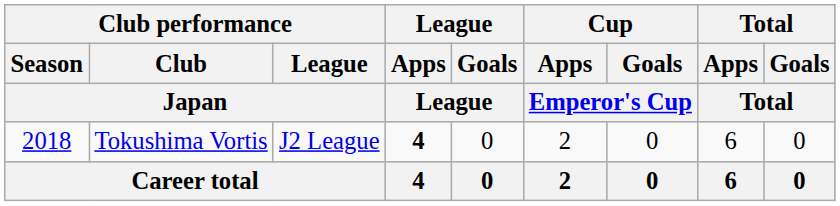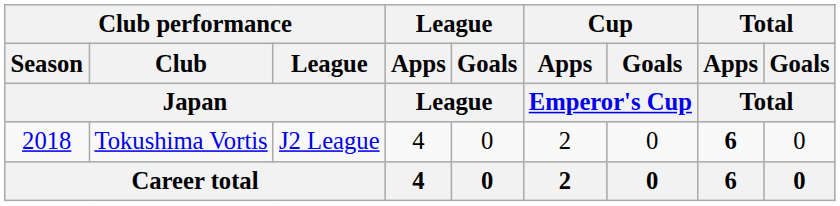Tokushima Vortis | League / Apps / League: bold -> normal
Tokushima Vortis | Total / Apps / Total: normal -> bold
